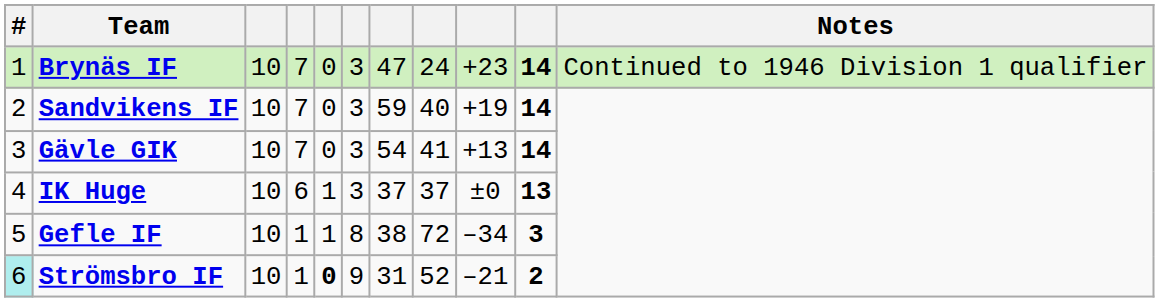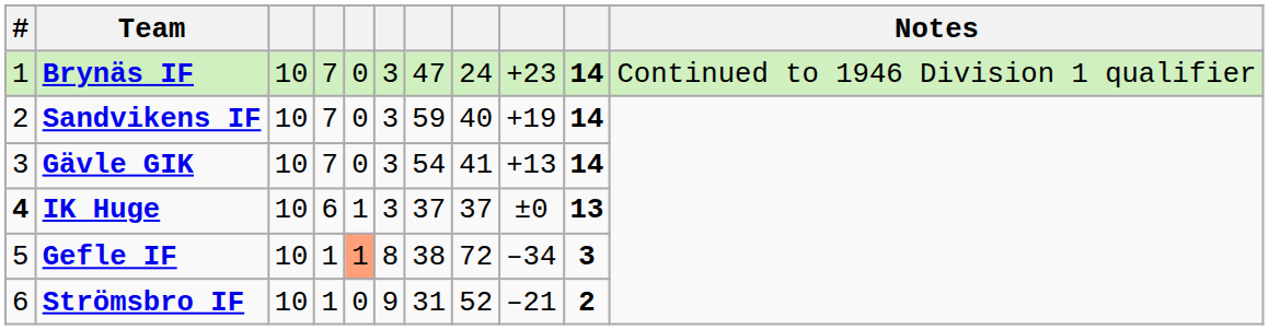IK Huge | #: normal -> bold
Gefle IF | column 5: no background -> lightsalmon background
Strömsbro IF | #: paleturquoise background -> no background
Strömsbro IF | column 5: bold -> normal
